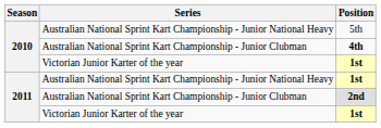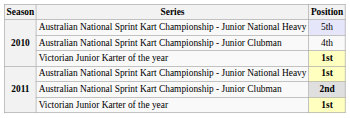5th | Position: no background -> lavender background
4th | Position: bold -> normal
